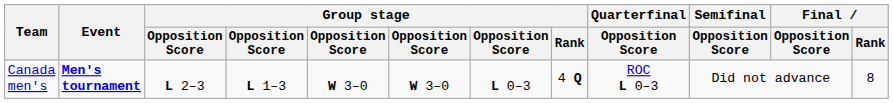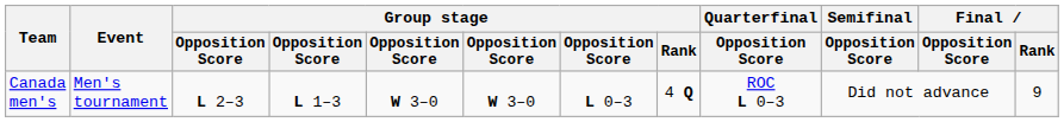Canada men's | Event: bold -> normal
Canada men's | Final / Rank: 8 -> 9
